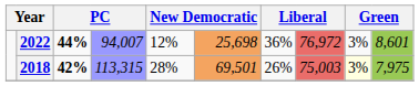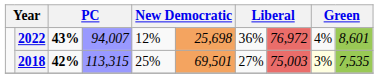2022 | column 3: 44% -> 43%
2022 | column 9: 3% -> 4%
2018 | column 5: 28% -> 25%
2018 | column 7: 26% -> 27%
2018 | column 10: 7,975 -> 7,535
